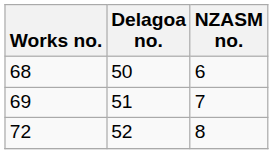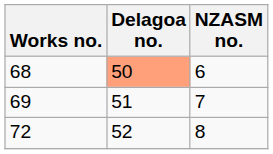68 | Delagoa no.: no background -> lightsalmon background
